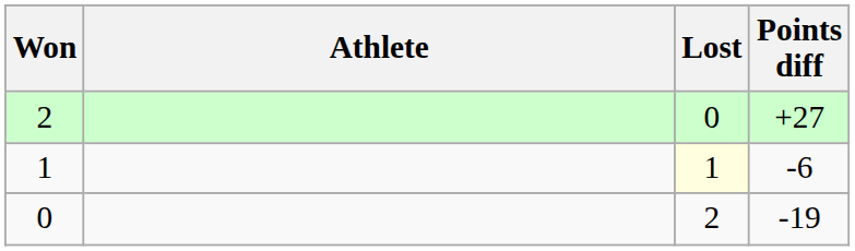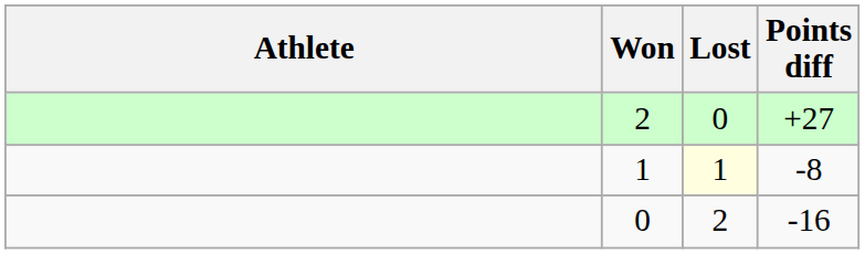columns swapped: Athlete <-> Won
row 3 | Points diff: -6 -> -8
row 4 | Points diff: -19 -> -16
